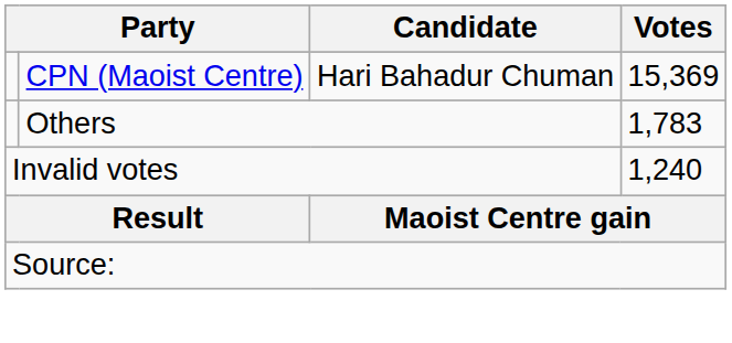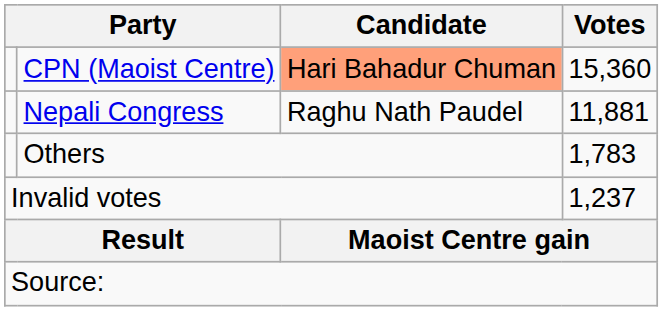CPN (Maoist Centre) | Candidate: no background -> lightsalmon background
CPN (Maoist Centre) | Votes: 15,369 -> 15,360
+ row: Nepali Congress | Raghu Nath Paudel | 11,881
Invalid votes | Votes: 1,240 -> 1,237
